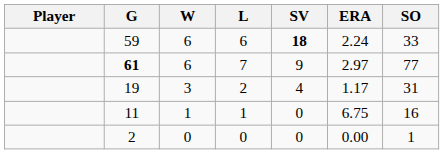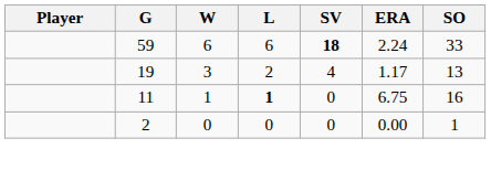- row: 61 | 6 | 7 | 9 | 2.97 | 77
19 | SO: 31 -> 13
11 | L: normal -> bold
